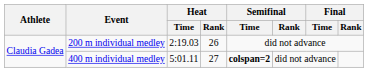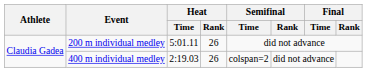200 m individual medley | Heat / Time: 2:19.03 -> 5:01.11
400 m individual medley | Heat / Time: 5:01.11 -> 2:19.03
400 m individual medley | Heat / Rank: 27 -> 26
400 m individual medley | Semifinal / Time: bold -> normal
